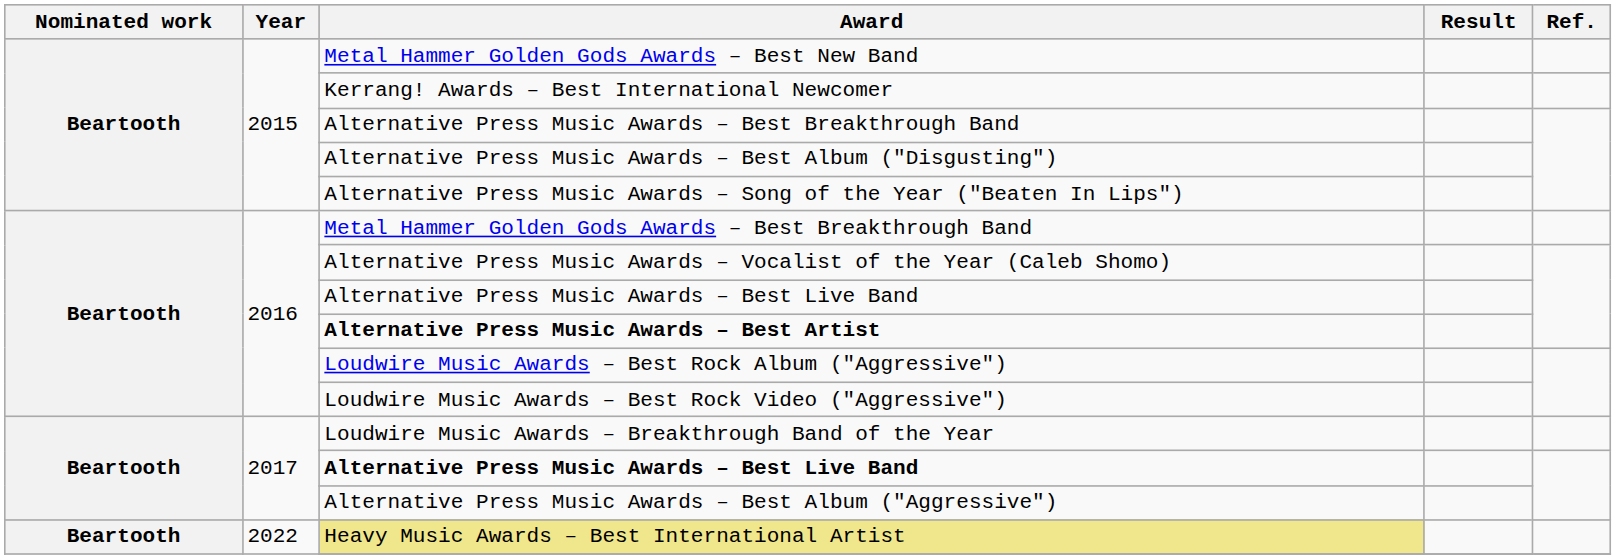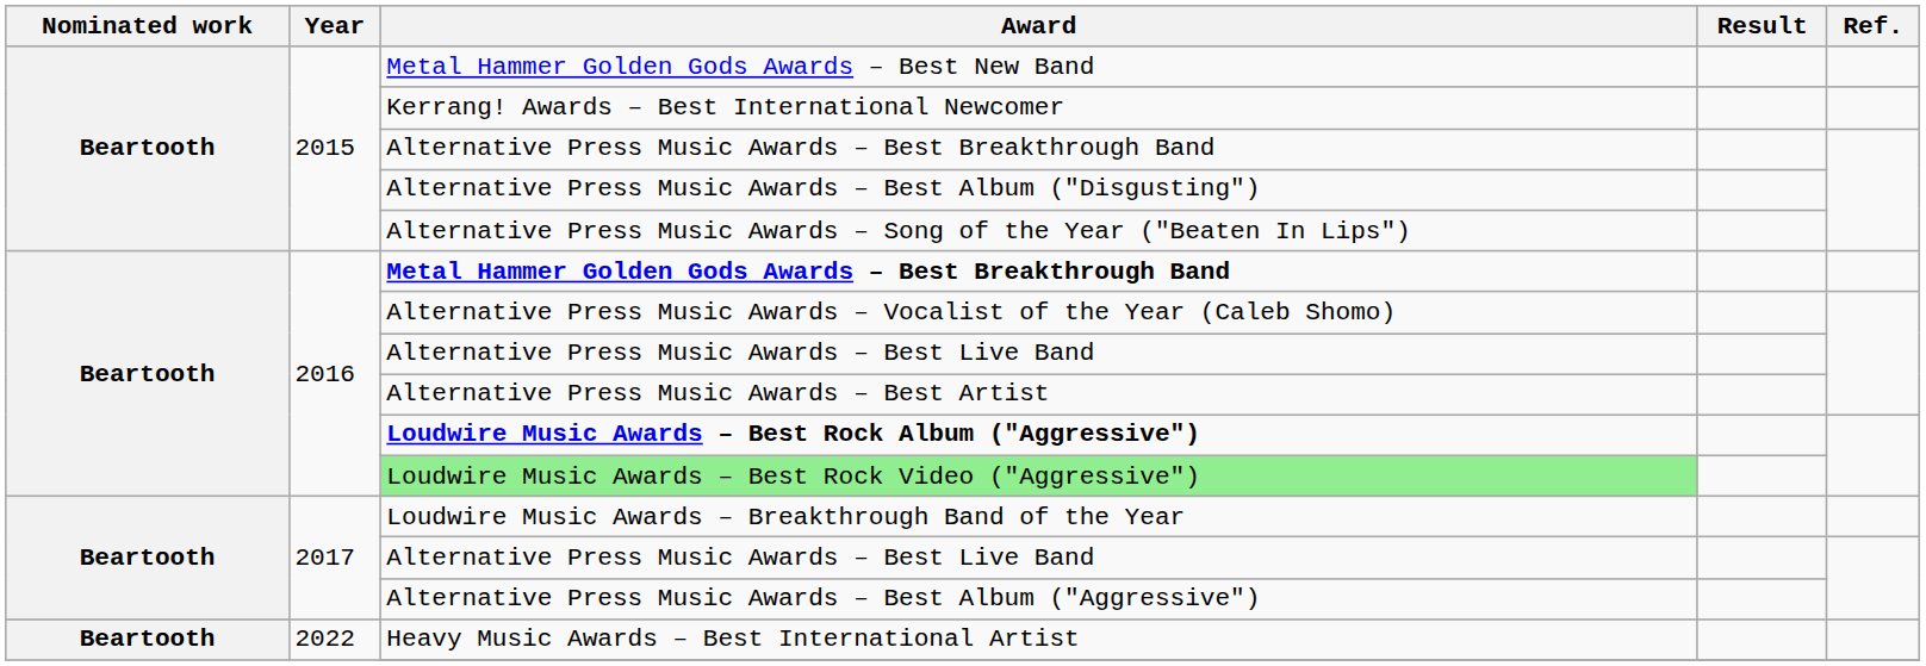Metal Hammer Golden Gods Awards – Best Breakthrough Band | Award: normal -> bold
Alternative Press Music Awards – Best Artist | Award: bold -> normal
Loudwire Music Awards – Best Rock Album ("Aggressive") | Award: normal -> bold
Loudwire Music Awards – Best Rock Video ("Aggressive") | Award: no background -> lightgreen background
2017 / Alternative Press Music Awards – Best Live Band | Award: bold -> normal
Heavy Music Awards – Best International Artist | Award: khaki background -> no background
